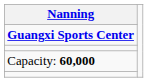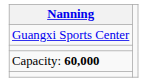row 2 | Nanning: bold -> normal
